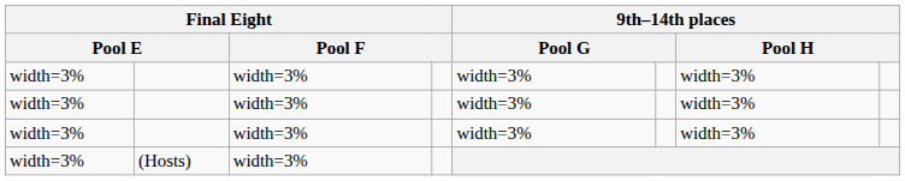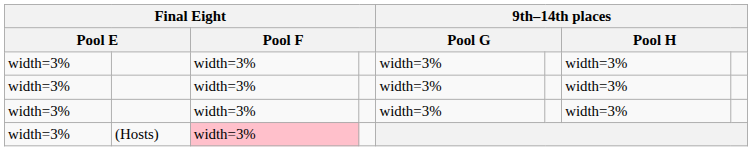(Hosts) | column 3: no background -> pink background
